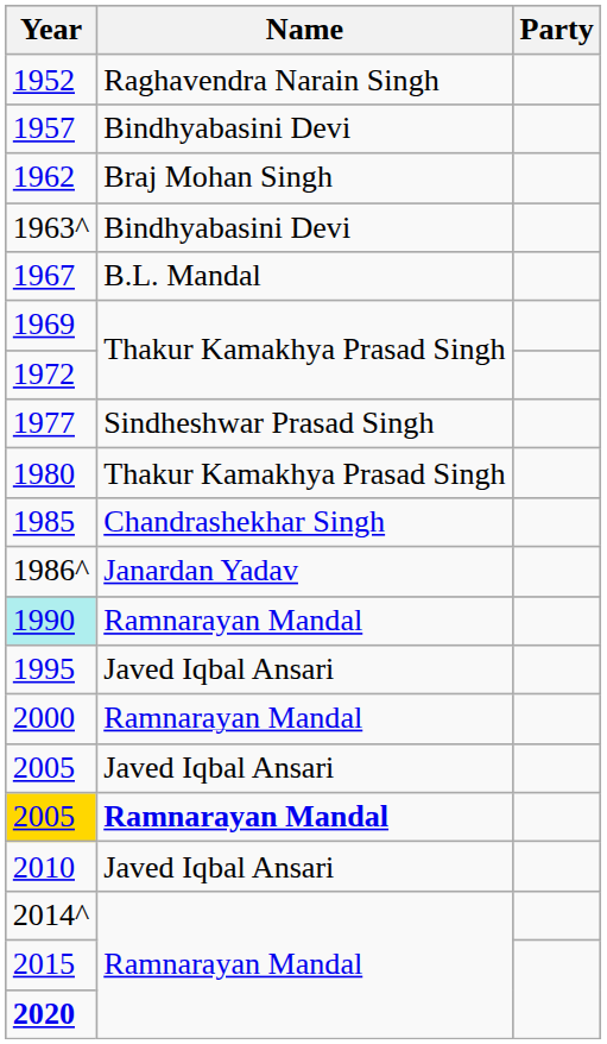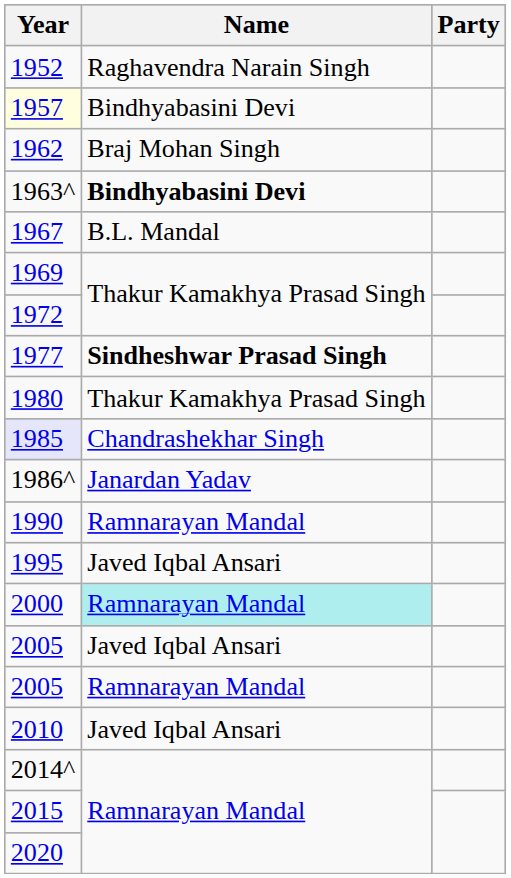1957 | Year: no background -> lightyellow background
1963^ | Name: normal -> bold
1977 | Name: normal -> bold
1985 | Year: no background -> lavender background
1990 | Year: paleturquoise background -> no background
2000 | Name: no background -> paleturquoise background
2005 / Ramnarayan Mandal | Year: gold background -> no background
2005 / Ramnarayan Mandal | Name: bold -> normal
2020 | Year: bold -> normal
